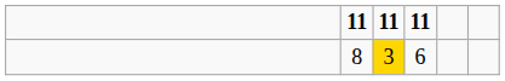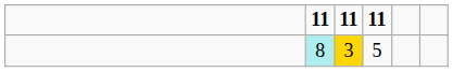row 2 | column 2: no background -> paleturquoise background
row 2 | column 4: 6 -> 5
